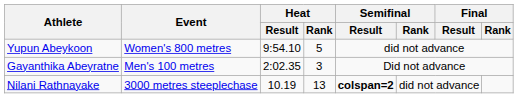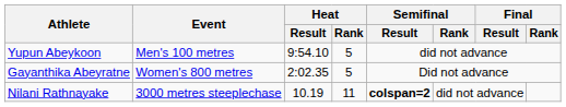Yupun Abeykoon | Event: Women's 800 metres -> Men's 100 metres
Gayanthika Abeyratne | Event: Men's 100 metres -> Women's 800 metres
Gayanthika Abeyratne | Heat / Rank: 3 -> 5
Nilani Rathnayake | Heat / Rank: 13 -> 11
